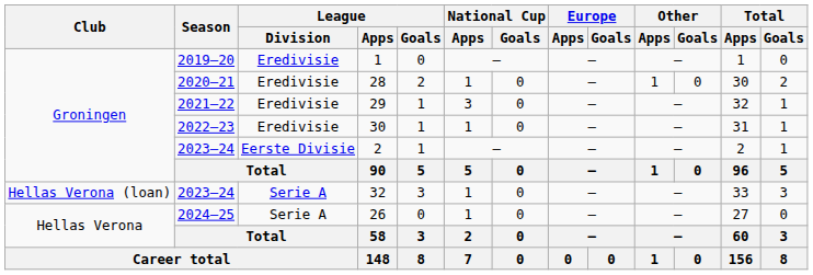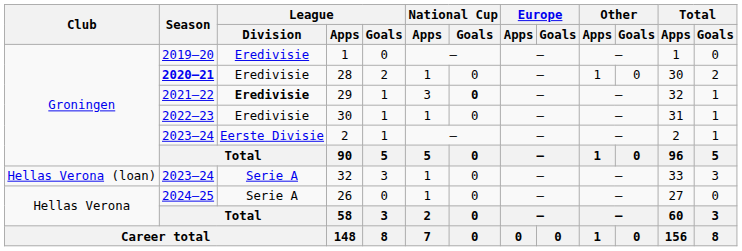28 | Season: normal -> bold
29 | League / Division: normal -> bold
29 | National Cup / Goals: normal -> bold
